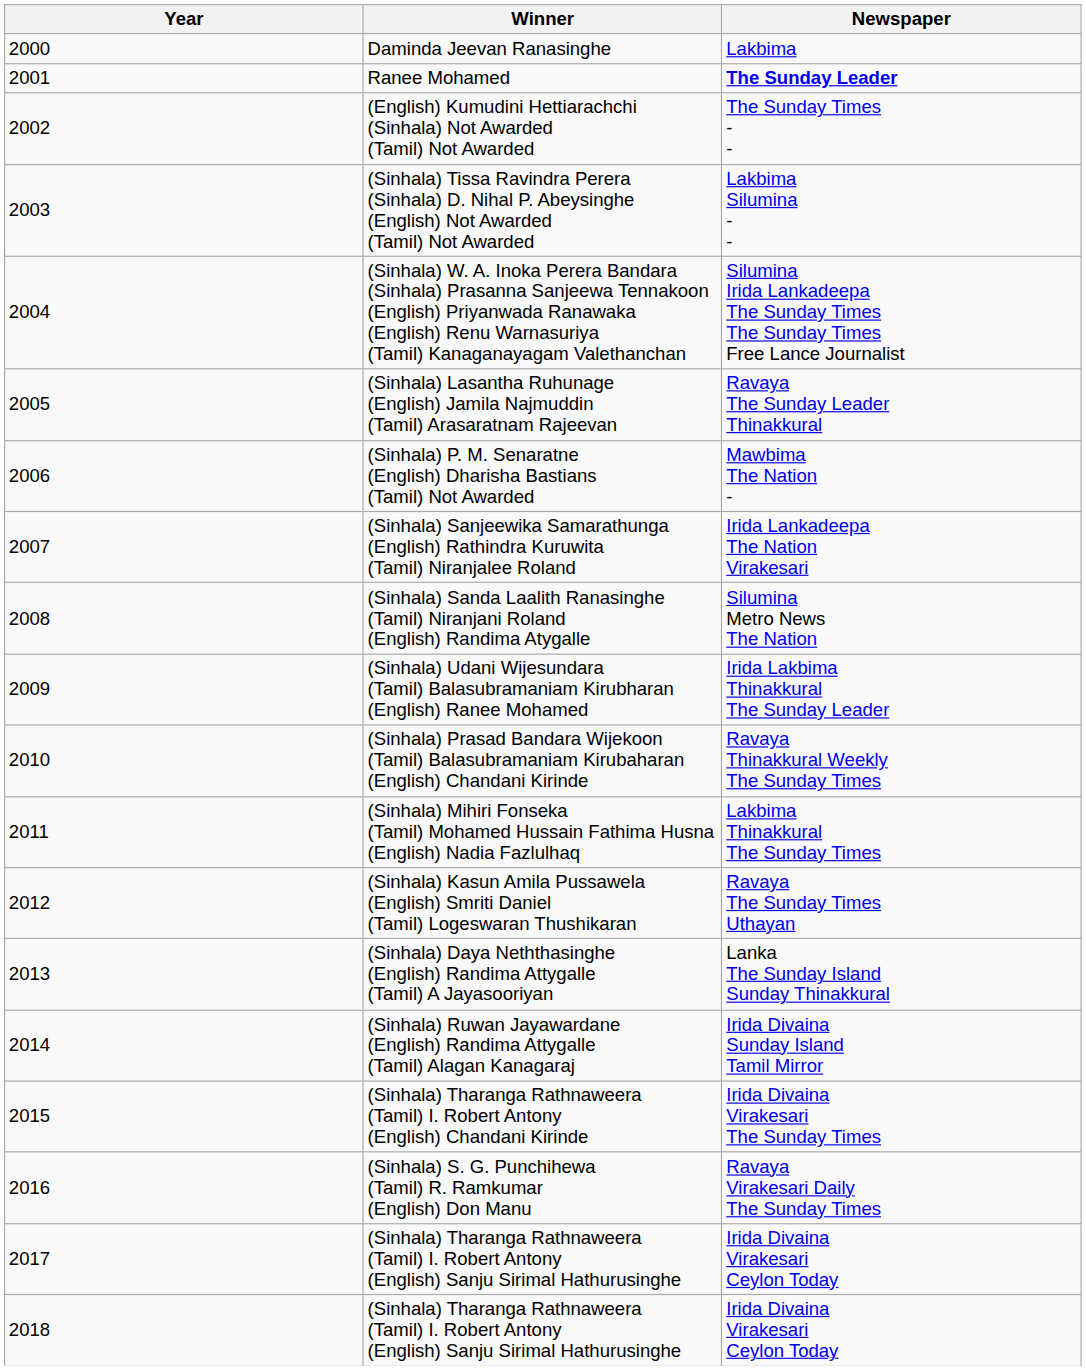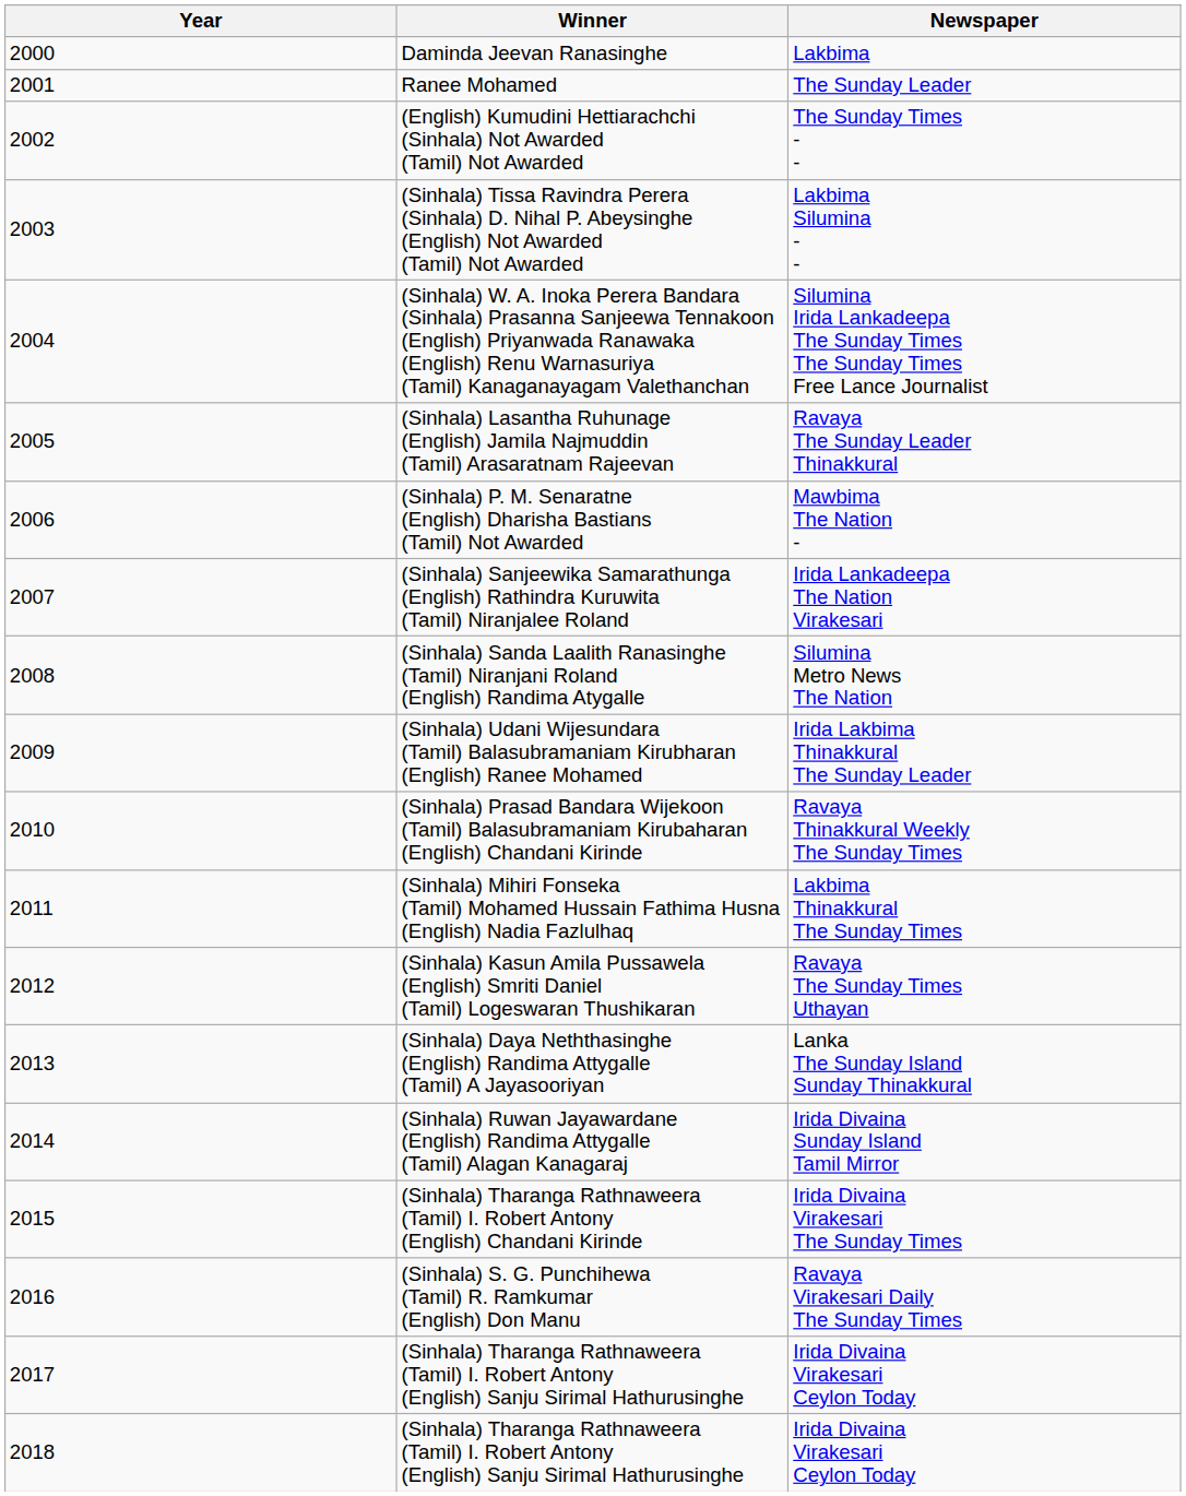Ranee Mohamed | Newspaper: bold -> normal
